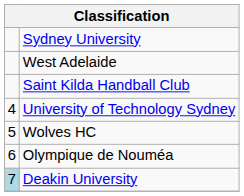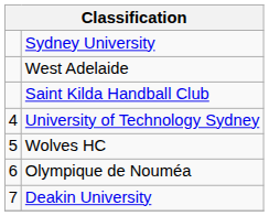Deakin University | column 1: lightblue background -> no background
